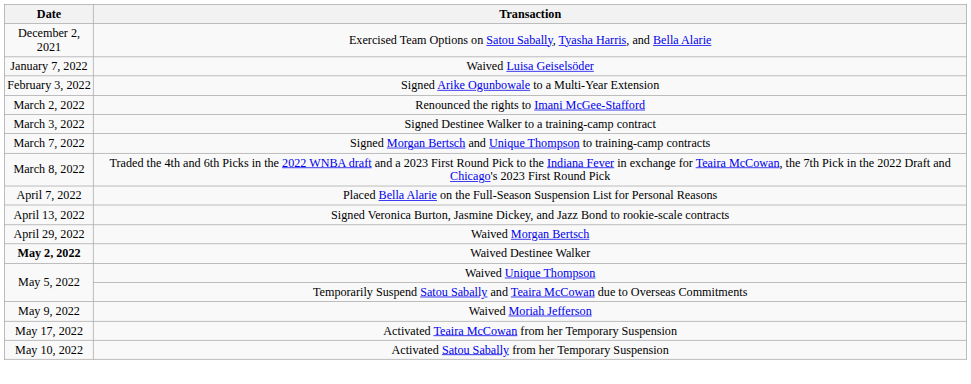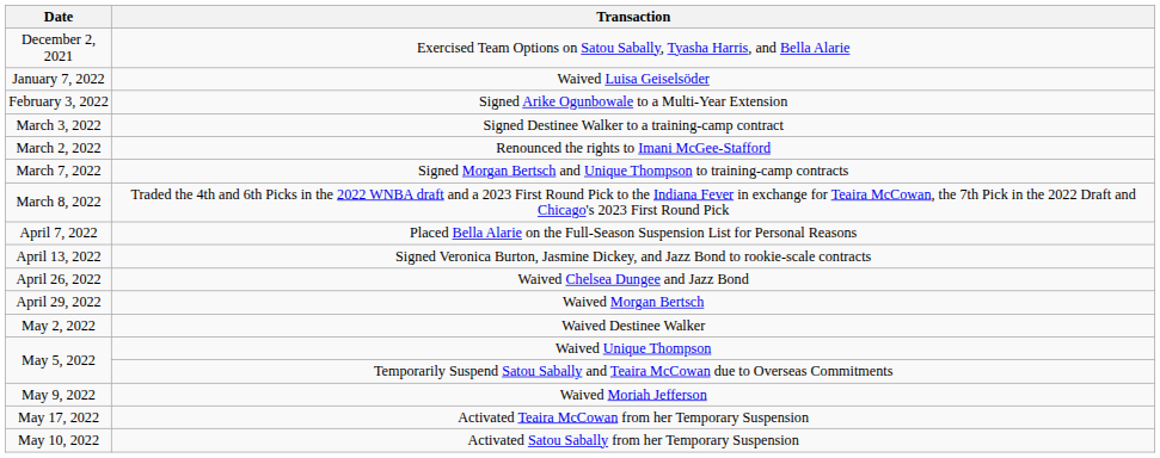rows swapped: Renounced the rights to Imani McGee-Stafford <-> Signed Destinee Walker to a training-camp contract
+ row: April 26, 2022 | Waived Chelsea Dungee and Jazz Bond
Waived Destinee Walker | Date: bold -> normal
